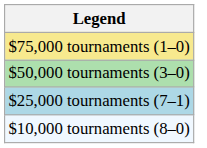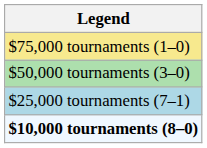row 5 | column 1: normal -> bold
